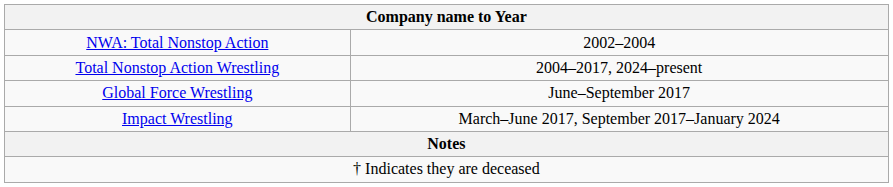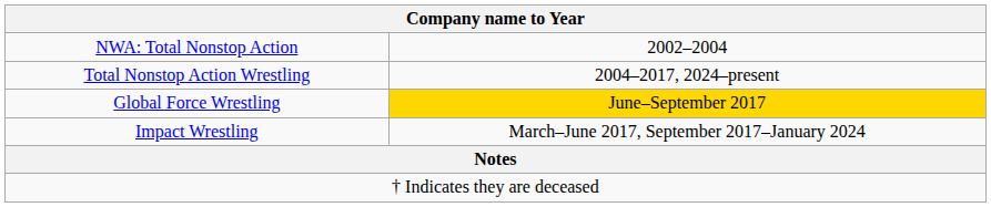Global Force Wrestling | column 2: no background -> gold background
